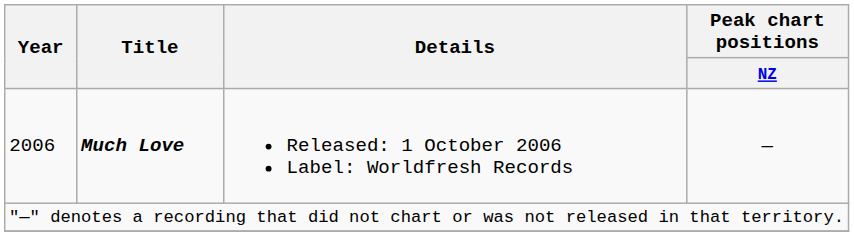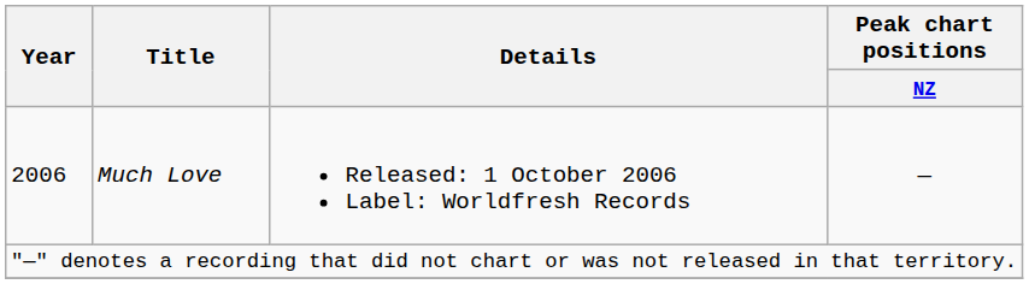2006 | Title: bold -> normal
